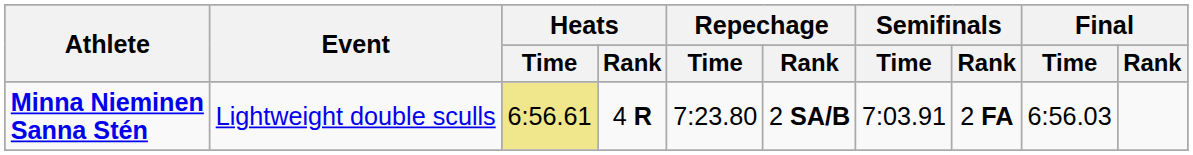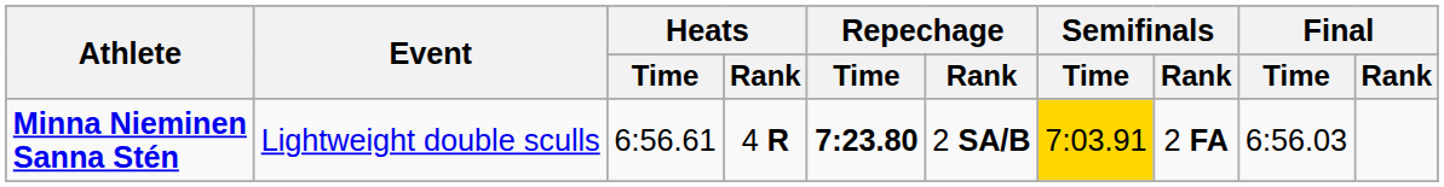Minna Nieminen Sanna Stén | Heats / Time: khaki background -> no background
Minna Nieminen Sanna Stén | Repechage / Time: normal -> bold
Minna Nieminen Sanna Stén | Semifinals / Time: no background -> gold background
